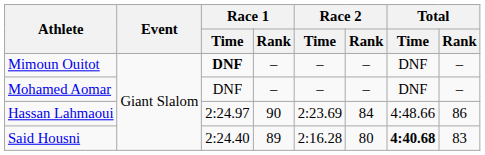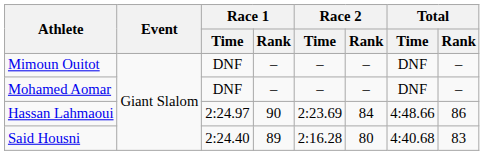Mimoun Ouitot | Race 1 / Time: bold -> normal
Said Housni | Total / Time: bold -> normal
